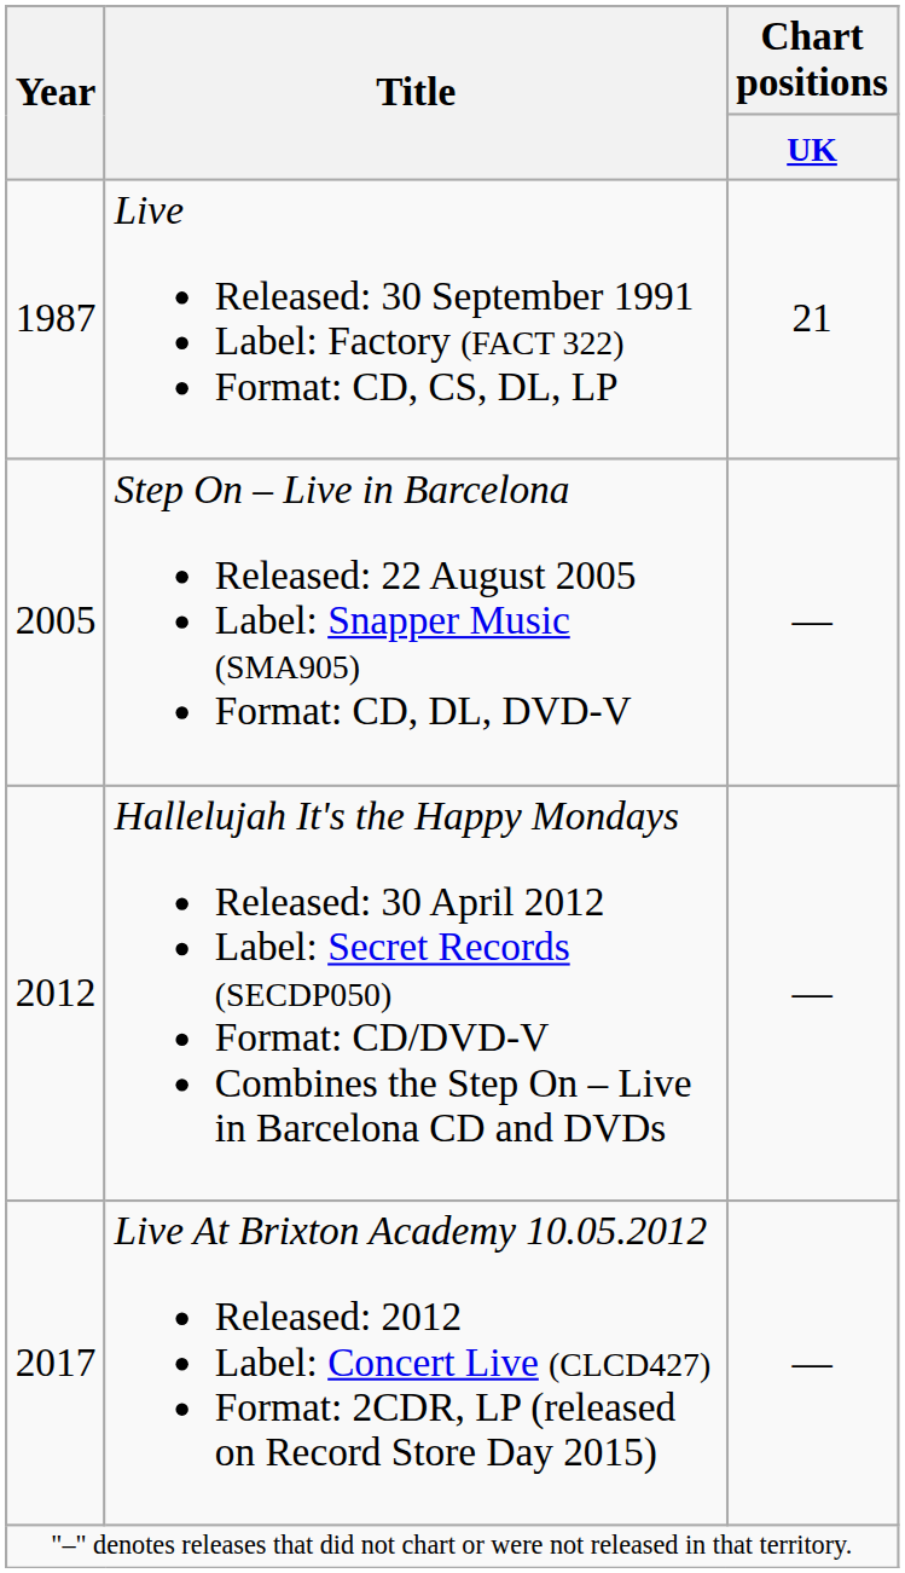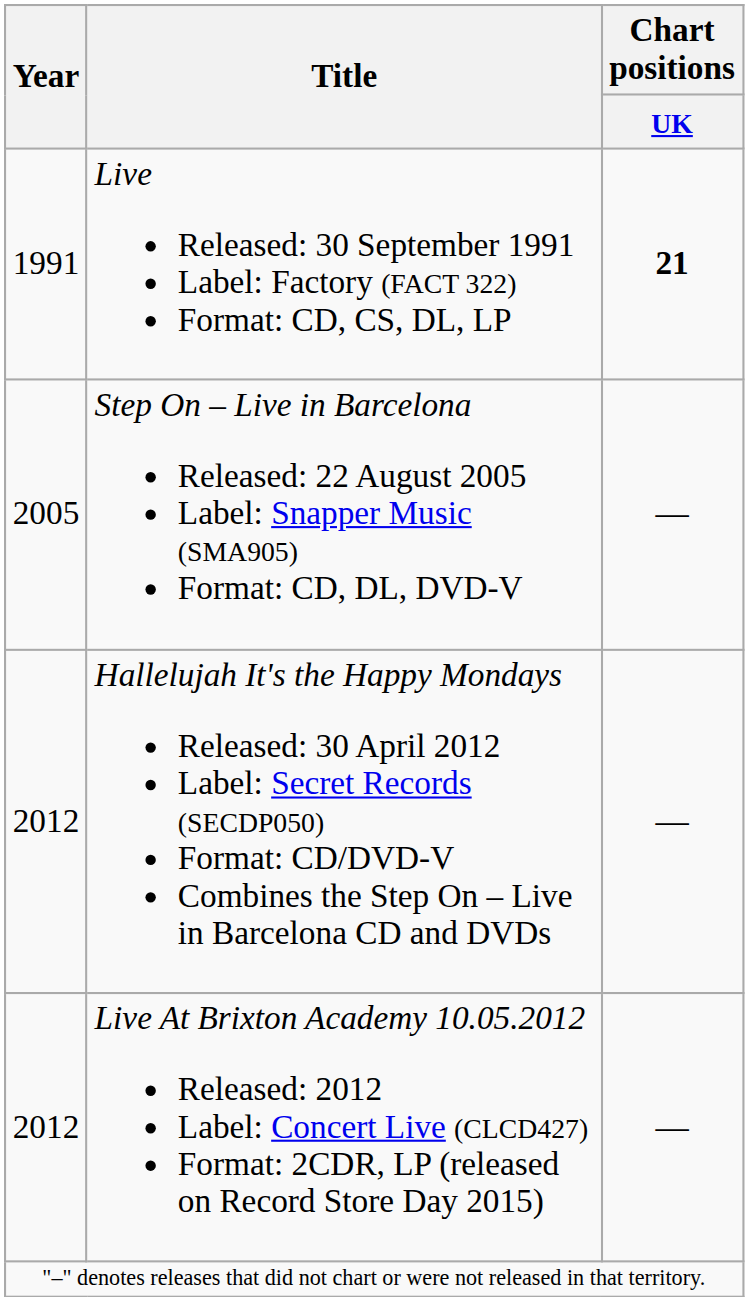row 3 | Year: 1987 -> 1991
row 3 | Chart positions / UK: normal -> bold
row 6 | Year: 2017 -> 2012
